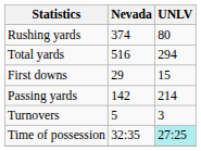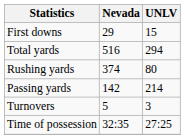rows swapped: First downs <-> Rushing yards
Time of possession | UNLV: paleturquoise background -> no background
